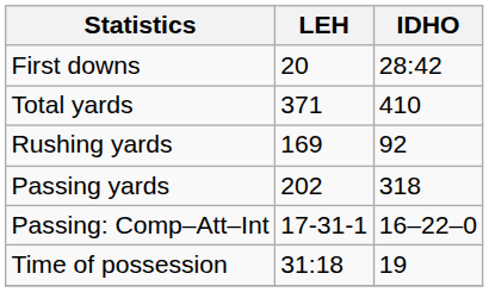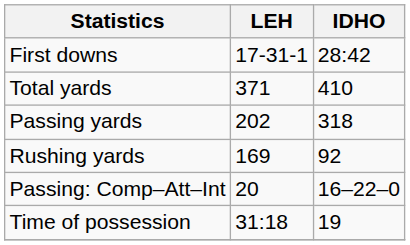First downs | LEH: 20 -> 17-31-1
rows swapped: Rushing yards <-> Passing yards
Passing: Comp–Att–Int | LEH: 17-31-1 -> 20
